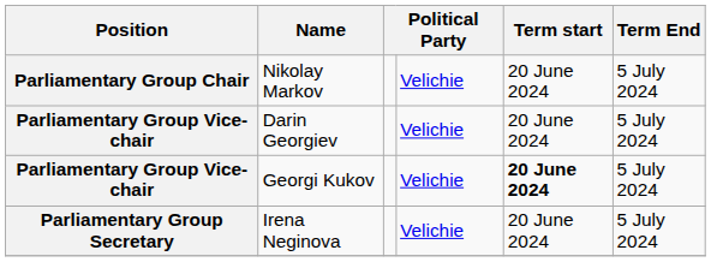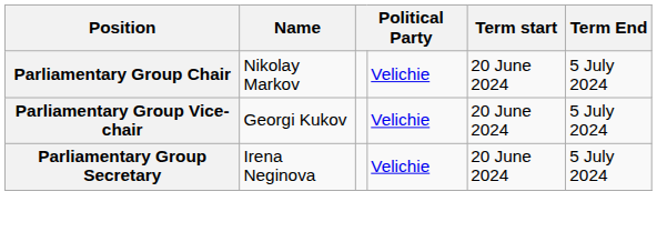- row: Parliamentary Group Vice-chair | Darin Georgiev | Velichie | 20 June 2024 | 5 July 2024
Georgi Kukov | Term start: bold -> normal
